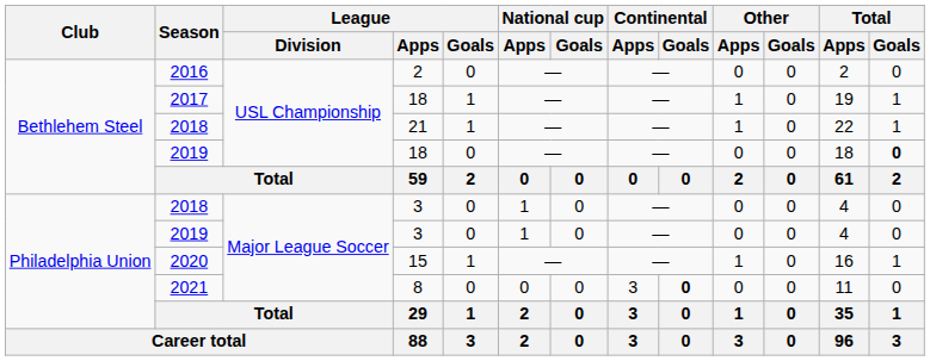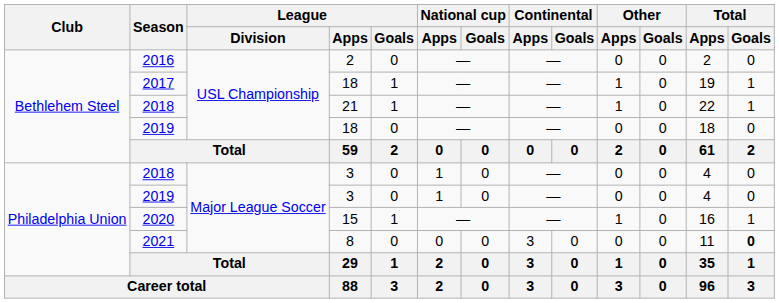2019 / 18 | Total / Goals: bold -> normal
2021 | Continental / Goals: bold -> normal
2021 | Total / Goals: normal -> bold
